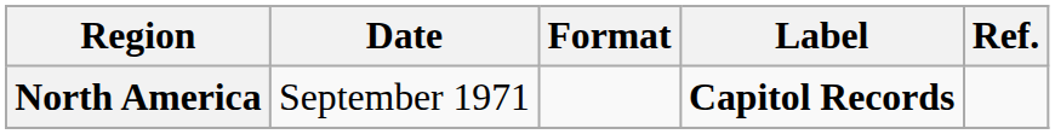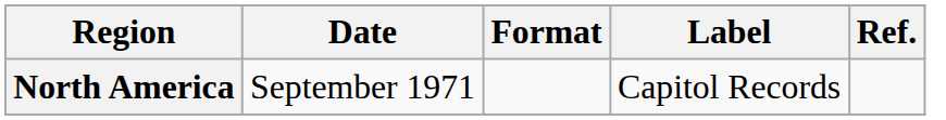North America | Label: bold -> normal
